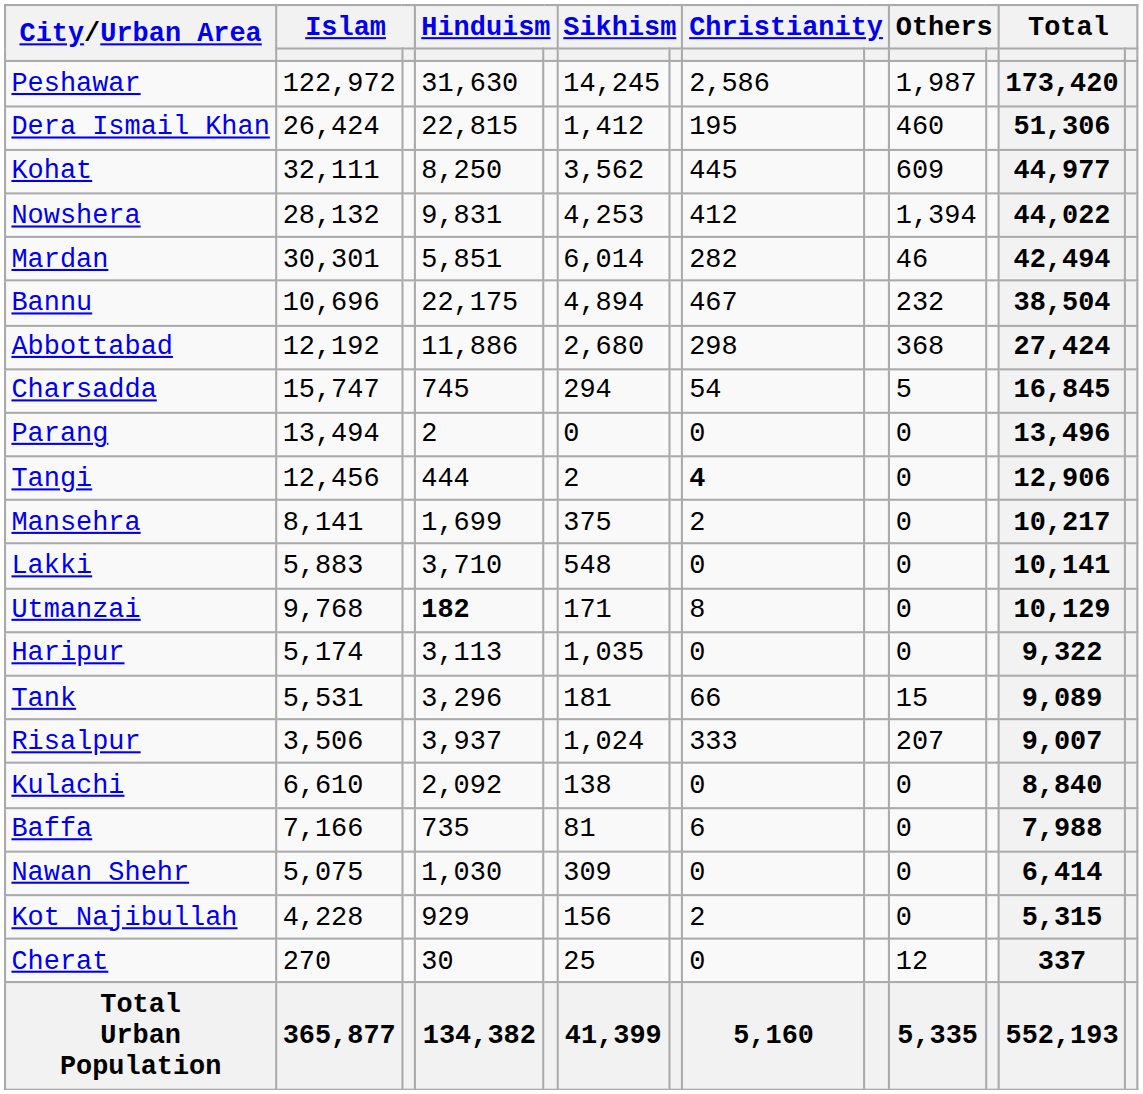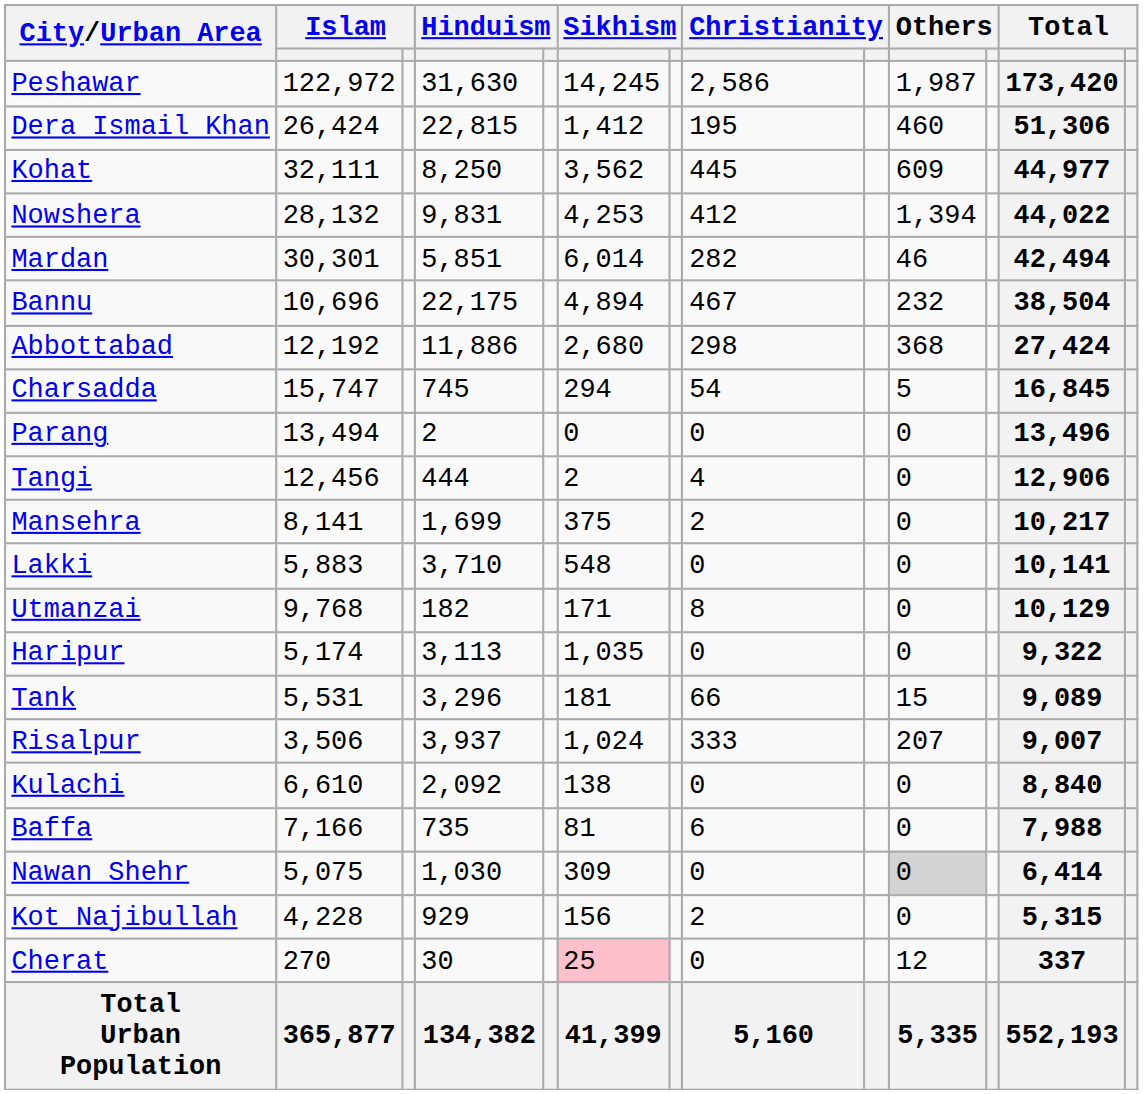Tangi | column 8: bold -> normal
Utmanzai | column 4: bold -> normal
Nawan Shehr | column 10: no background -> lightgrey background
Cherat | column 6: no background -> pink background
